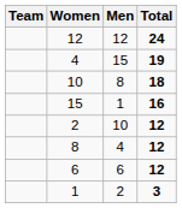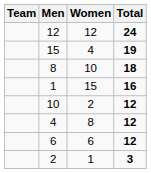columns swapped: Men <-> Women
